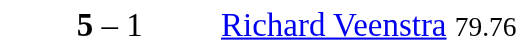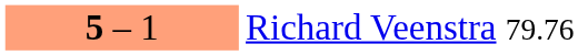Richard Veenstra 79.76 | column 1: no background -> lightsalmon background
